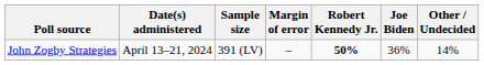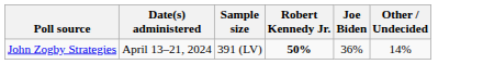- column: Margin of error | –
